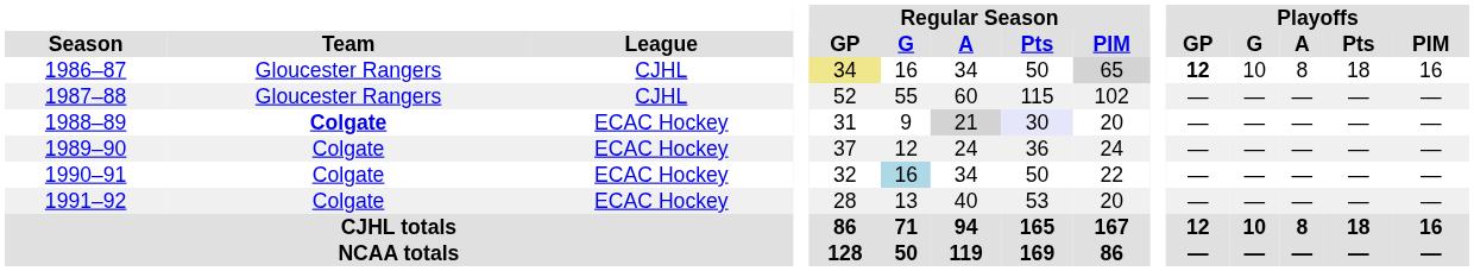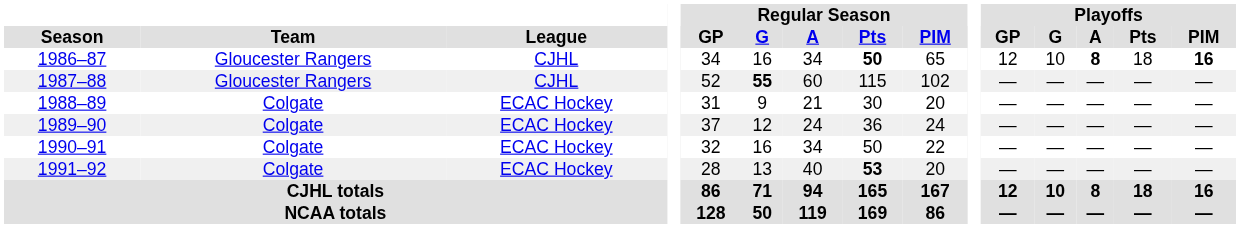1986–87 | Regular Season / GP: khaki background -> no background
1986–87 | Regular Season / Pts: normal -> bold
1986–87 | Regular Season / PIM: lightgrey background -> no background
1986–87 | Playoffs / GP: bold -> normal
1986–87 | Playoffs / A: normal -> bold
1986–87 | Playoffs / PIM: normal -> bold
1987–88 | Regular Season / G: normal -> bold
1988–89 | Team: bold -> normal
1988–89 | Regular Season / A: lightgrey background -> no background
1988–89 | Regular Season / Pts: lavender background -> no background
1990–91 | Regular Season / G: lightblue background -> no background
1991–92 | Regular Season / Pts: normal -> bold
